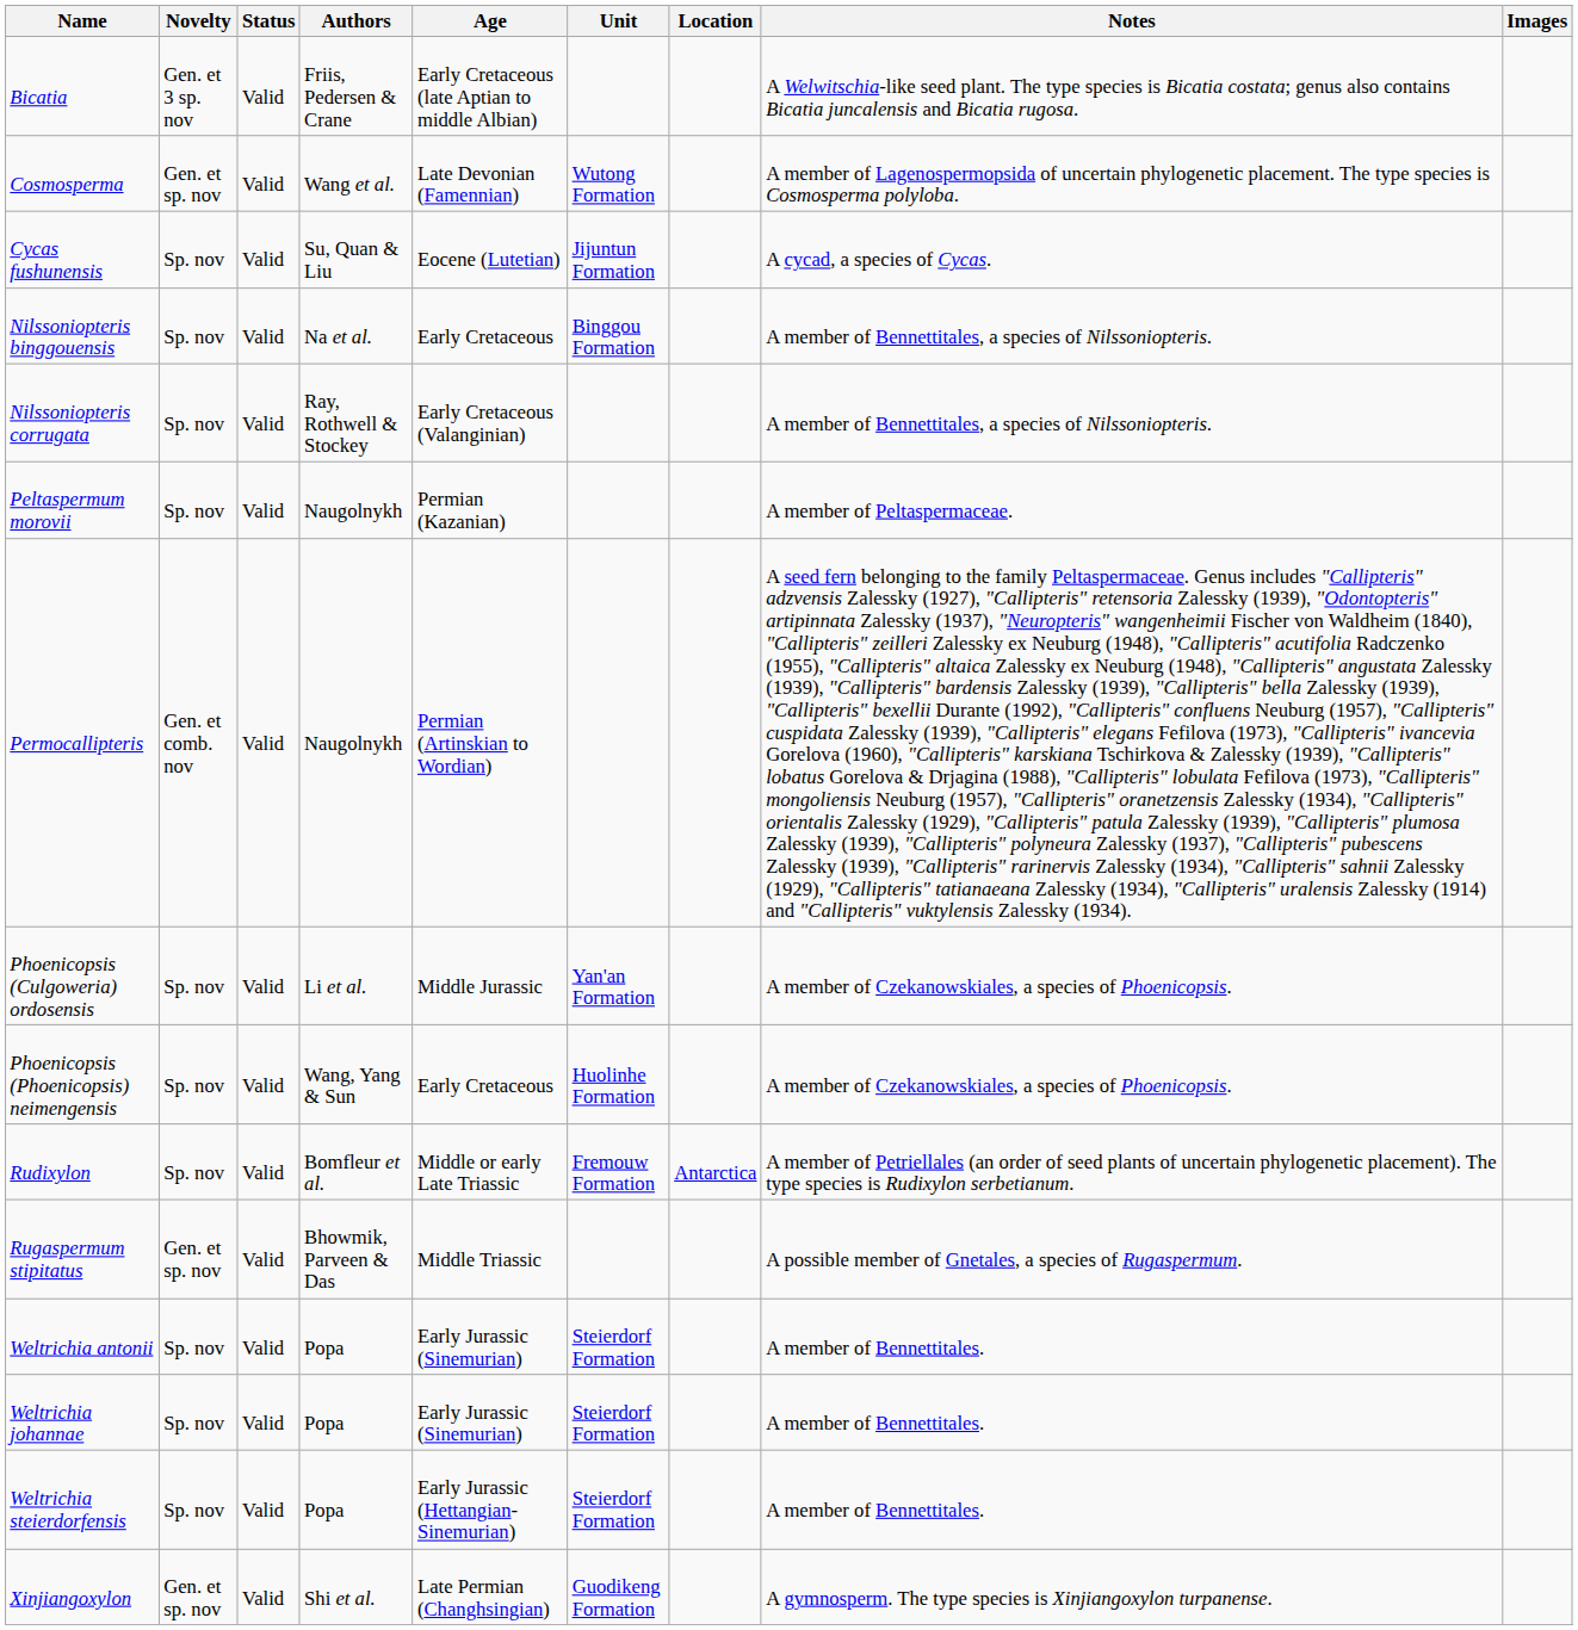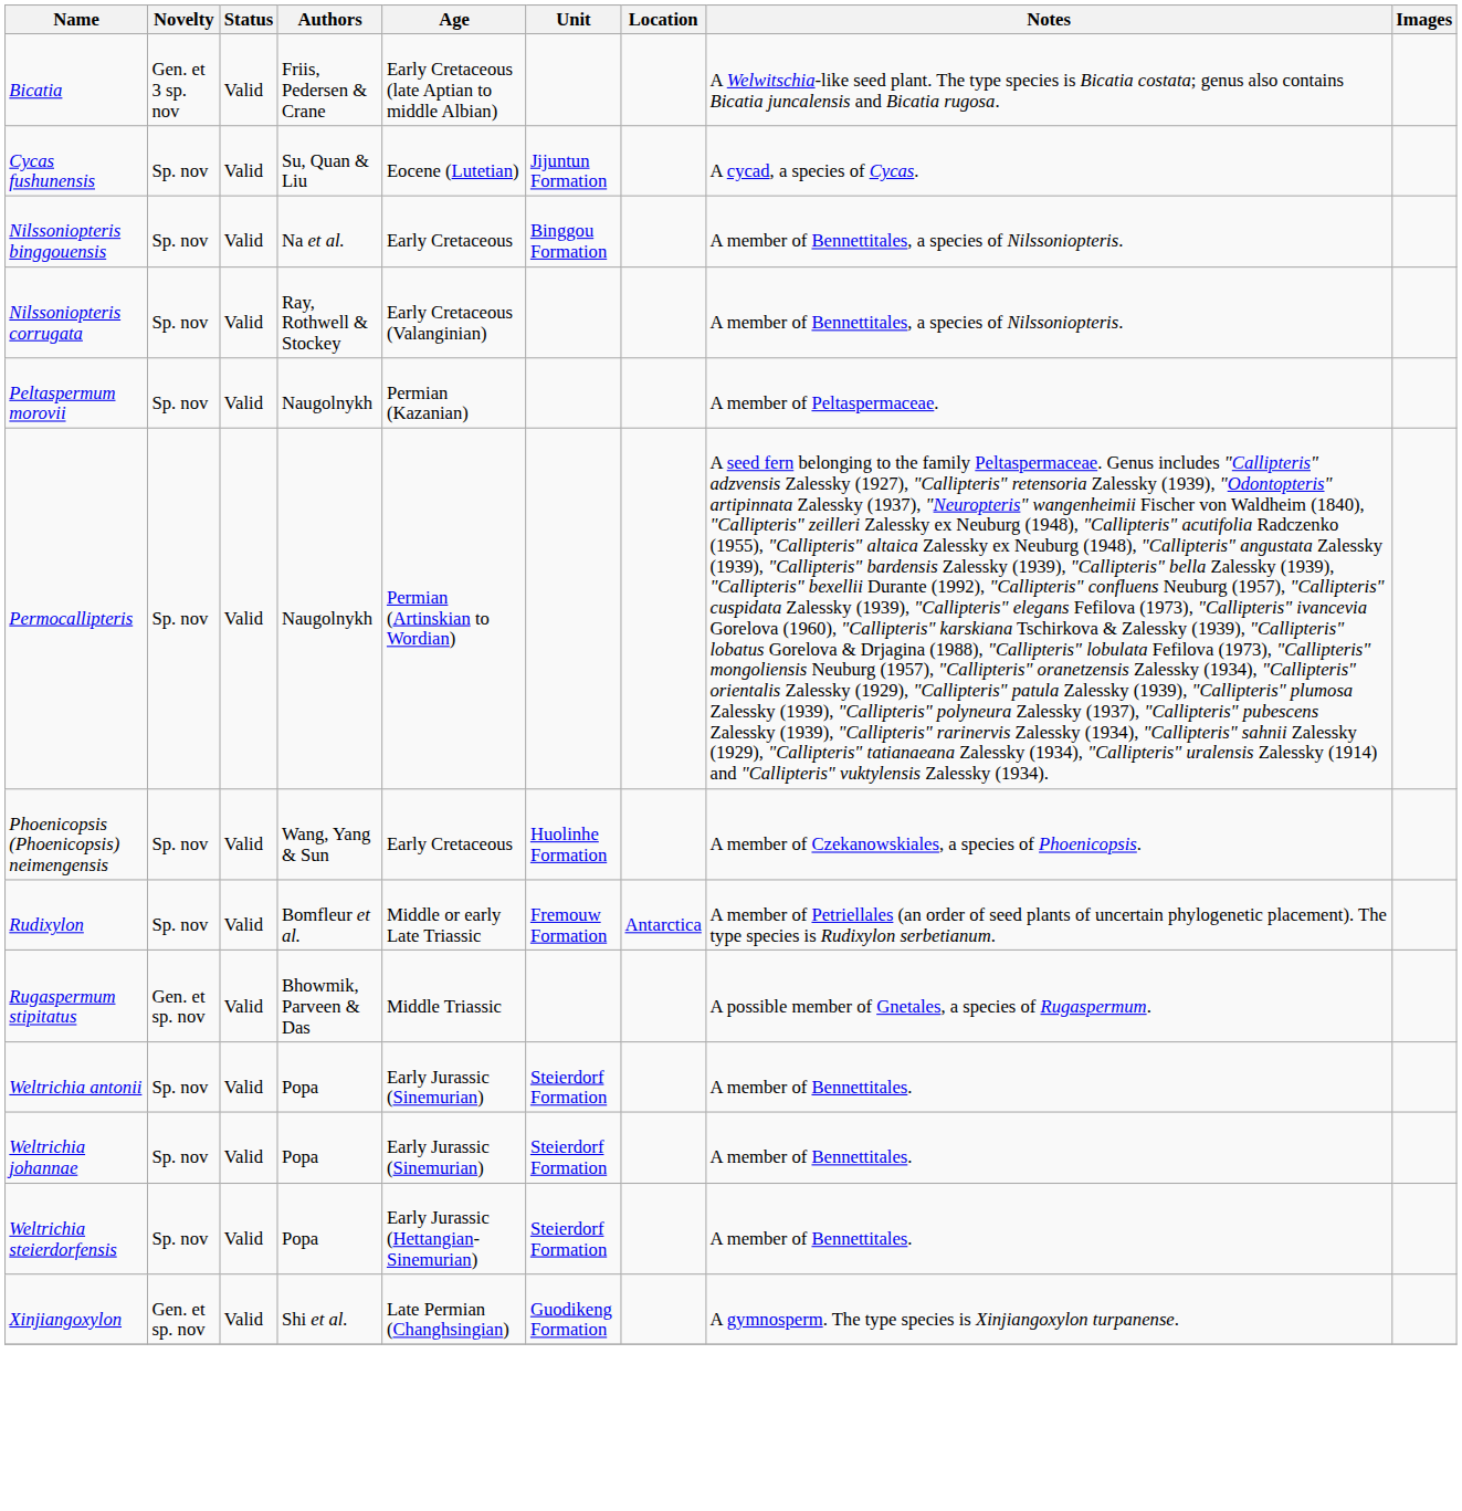- row: Cosmosperma | Gen. et sp. nov | Valid | Wang et al. | Late Devonian (Famennian) | Wutong Formation | A member of Lagenospermopsida of uncertain phylogenetic placement. The type species is Cosmosperma polyloba.
Permocallipteris | Novelty: Gen. et comb. nov -> Sp. nov
- row: Phoenicopsis (Culgoweria) ordosensis | Sp. nov | Valid | Li et al. | Middle Jurassic | Yan'an Formation | A member of Czekanowskiales, a species of Phoenicopsis.
